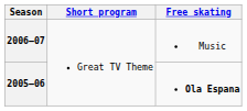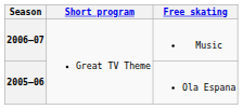2005–06 | Free skating: bold -> normal
